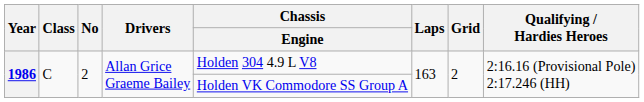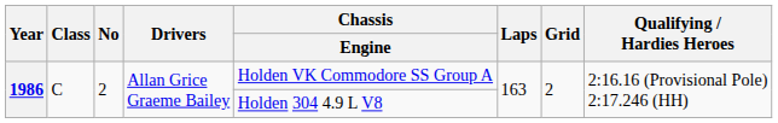row 3 | Chassis / Engine: Holden 304 4.9 L V8 -> Holden VK Commodore SS Group A
row 4 | Chassis / Engine: Holden VK Commodore SS Group A -> Holden 304 4.9 L V8
